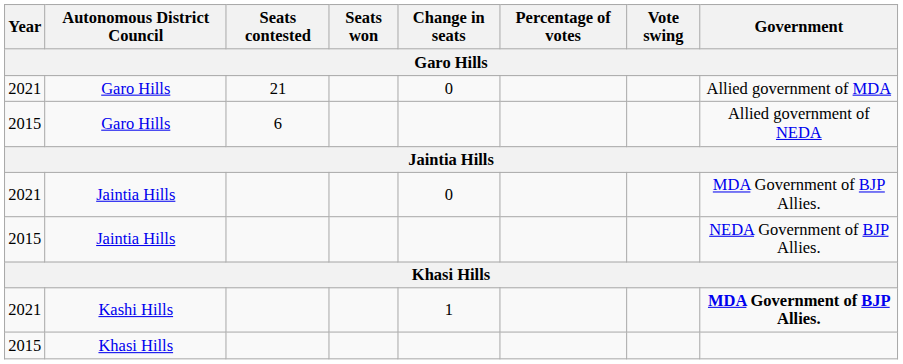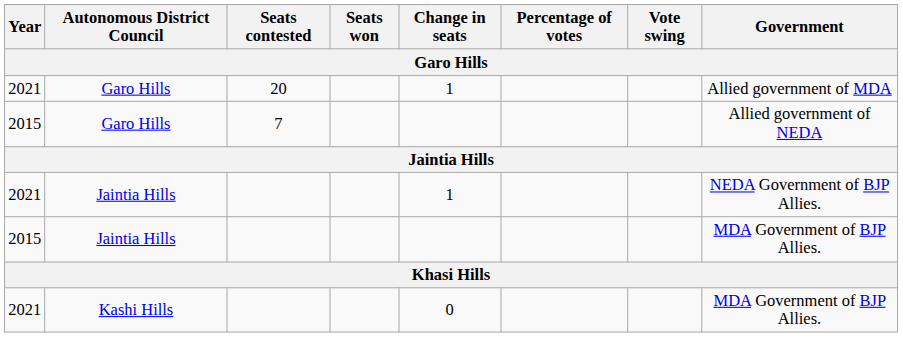2021 / Garo Hills | Seats contested: 21 -> 20
2021 / Garo Hills | Change in seats: 0 -> 1
2015 / Garo Hills | Seats contested: 6 -> 7
2021 / Jaintia Hills | Change in seats: 0 -> 1
2021 / Jaintia Hills | Government: MDA Government of BJP Allies. -> NEDA Government of BJP Allies.
2015 / Jaintia Hills | Government: NEDA Government of BJP Allies. -> MDA Government of BJP Allies.
Kashi Hills | Change in seats: 1 -> 0
Kashi Hills | Government: bold -> normal
- row: 2015 | Khasi Hills
